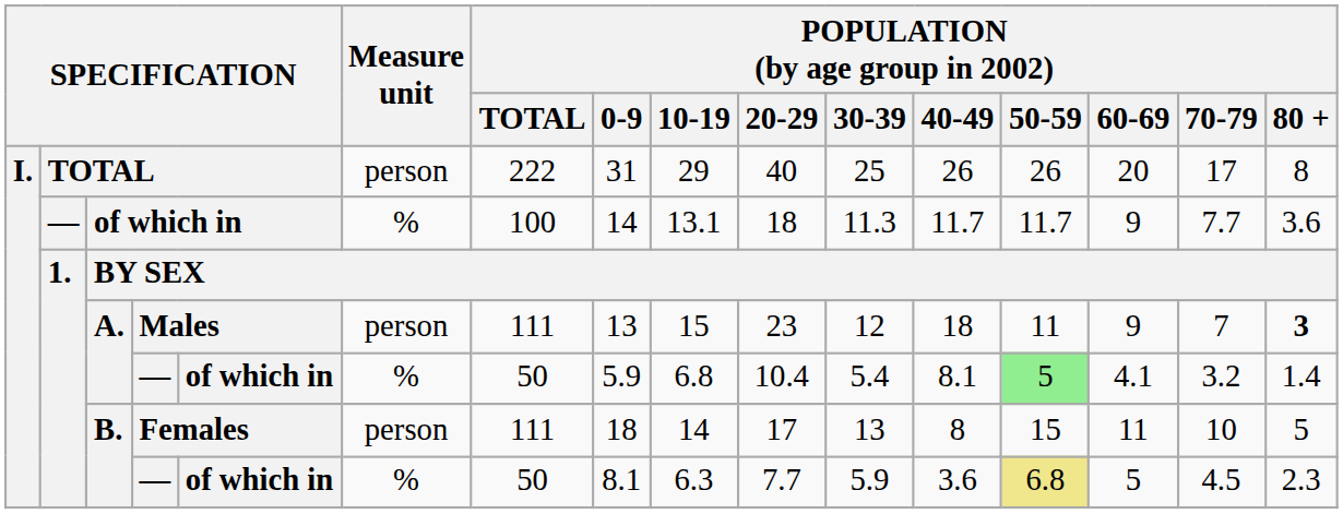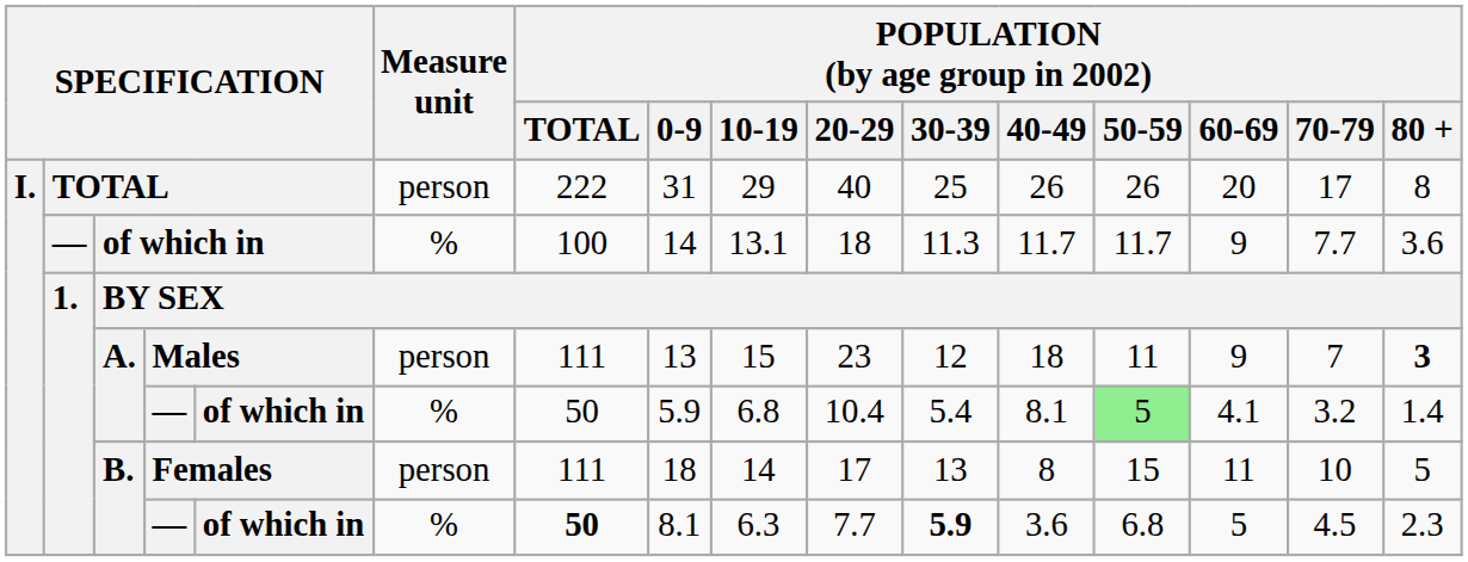B. / — | POPULATION (by age group in 2002) / TOTAL: normal -> bold
B. / — | POPULATION (by age group in 2002) / 30-39: normal -> bold
B. / — | POPULATION (by age group in 2002) / 50-59: khaki background -> no background
